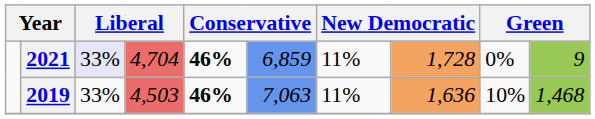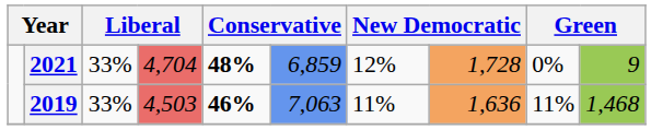2021 | column 3: lavender background -> no background
2021 | column 5: 46% -> 48%
2021 | column 7: 11% -> 12%
2019 | column 9: 10% -> 11%
